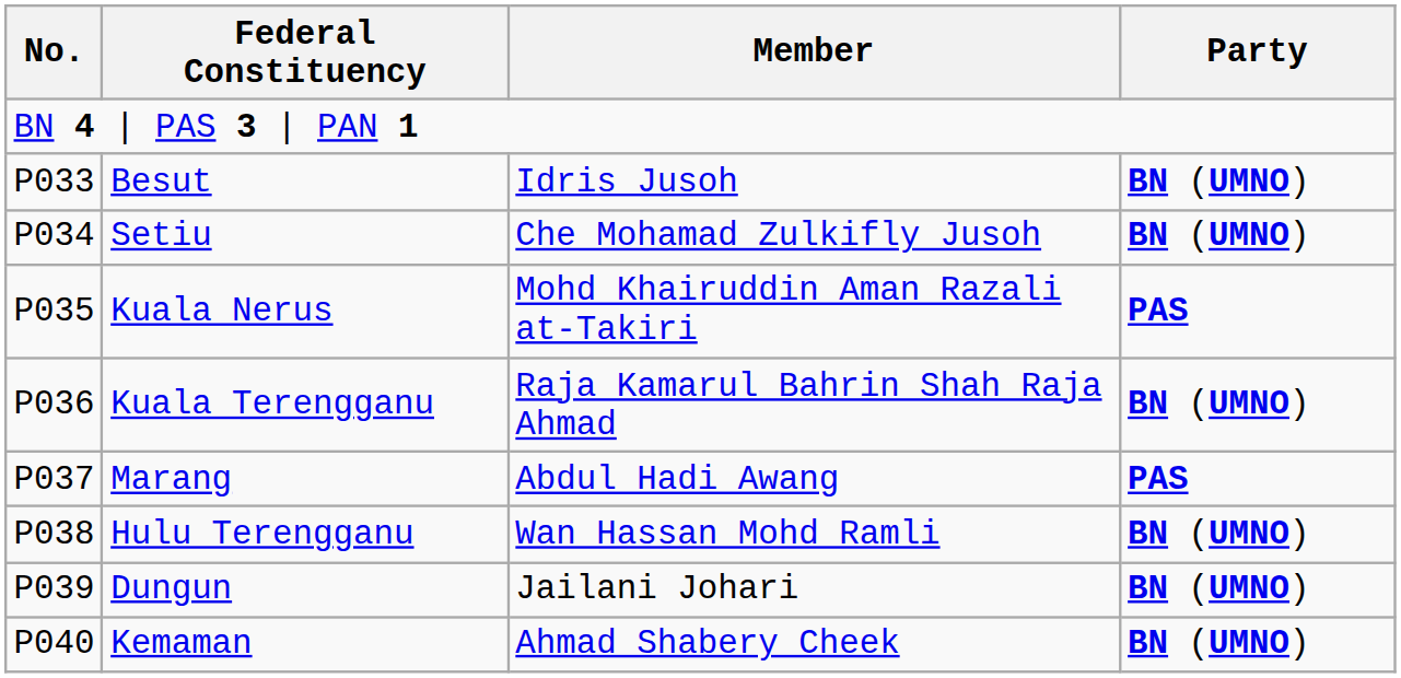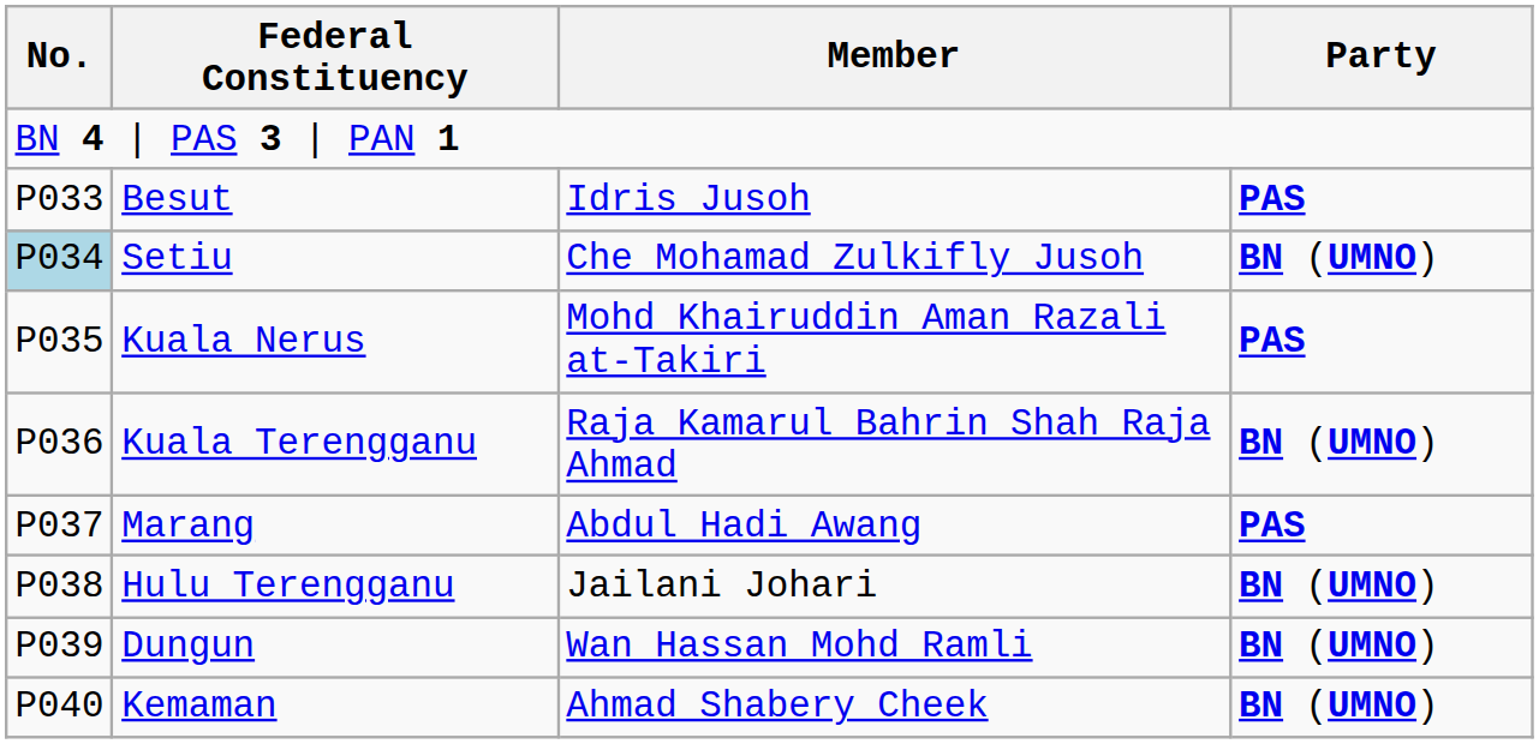Besut | Party: BN (UMNO) -> PAS
Setiu | No.: no background -> lightblue background
Hulu Terengganu | Member: Wan Hassan Mohd Ramli -> Jailani Johari
Dungun | Member: Jailani Johari -> Wan Hassan Mohd Ramli
